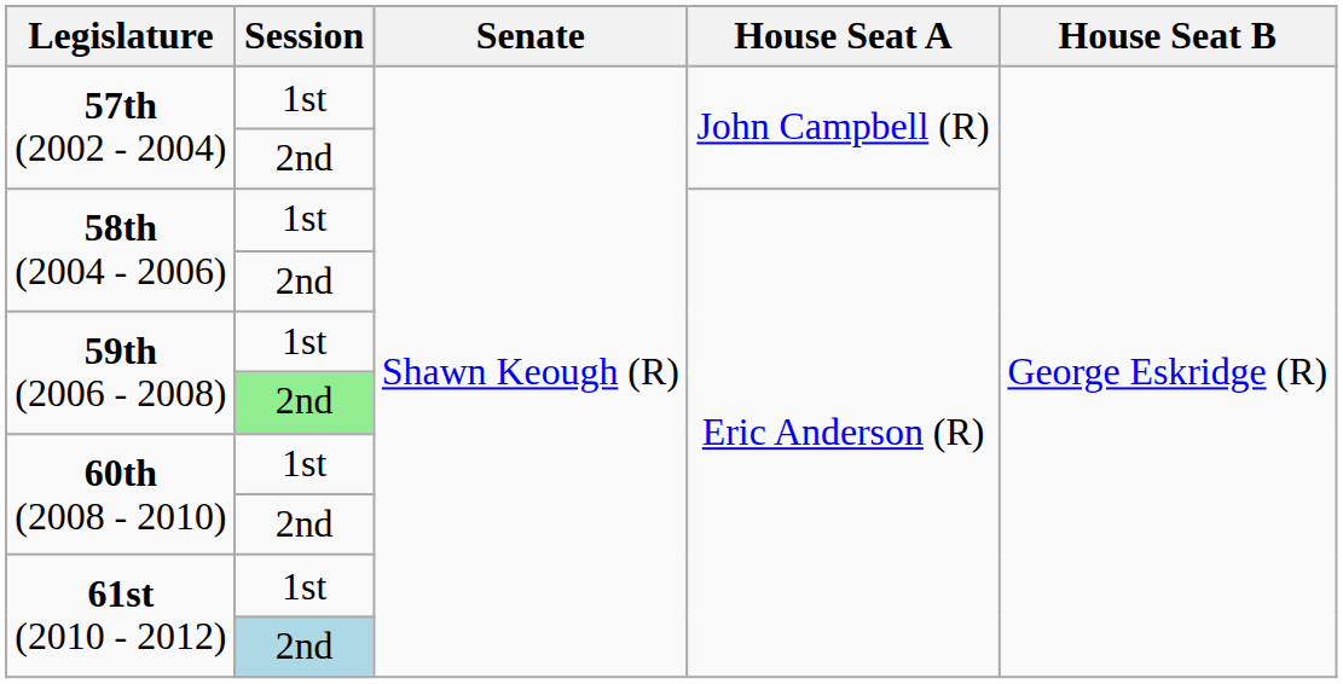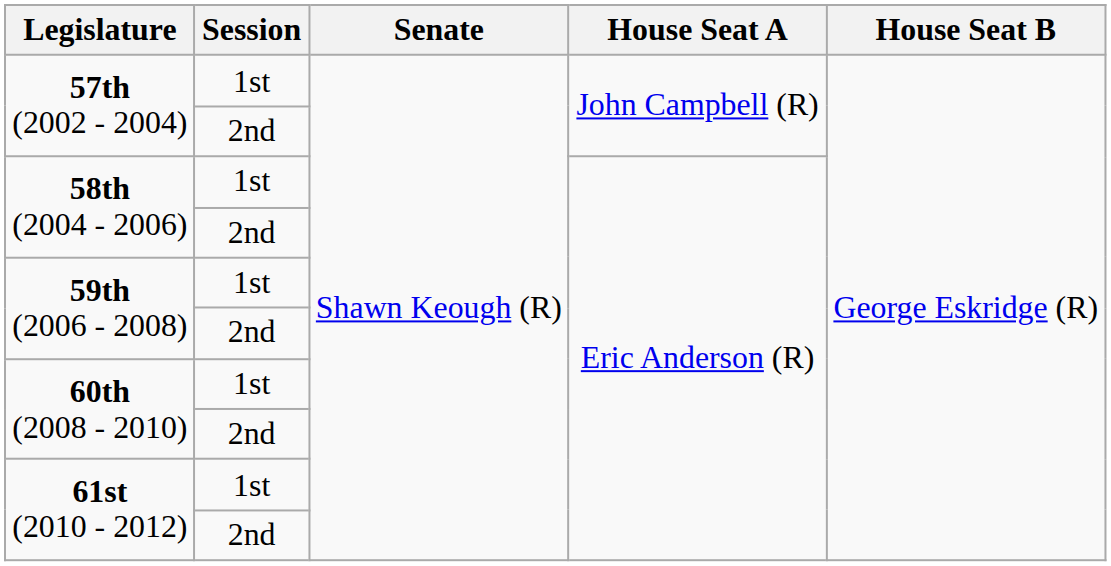59th (2006 - 2008) / 2nd | Session: lightgreen background -> no background
61st (2010 - 2012) / 2nd | Session: lightblue background -> no background
